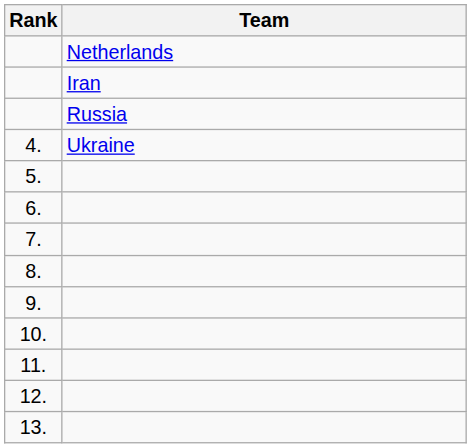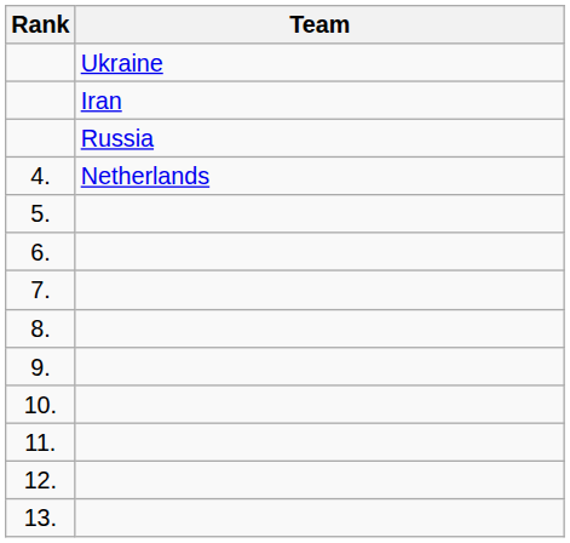row 2 | Team: Netherlands -> Ukraine
row 5 | Team: Ukraine -> Netherlands
